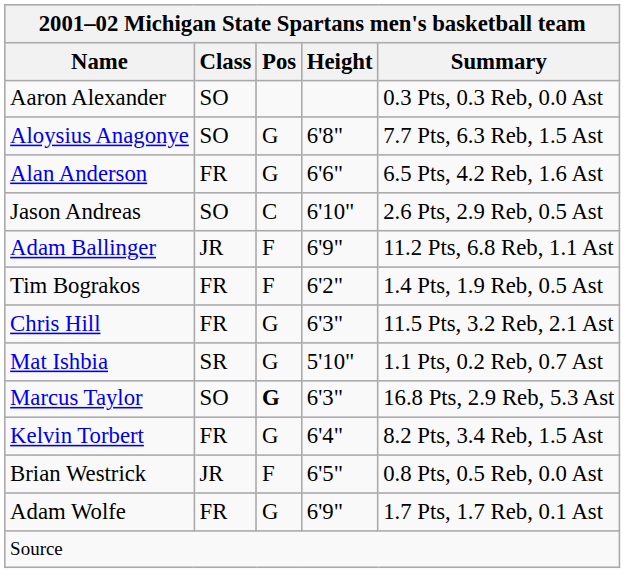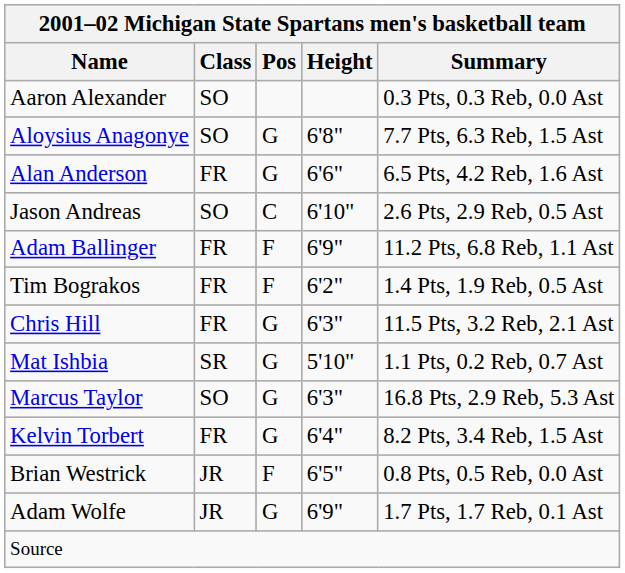Adam Ballinger | Class: JR -> FR
Marcus Taylor | Pos: bold -> normal
Adam Wolfe | Class: FR -> JR
